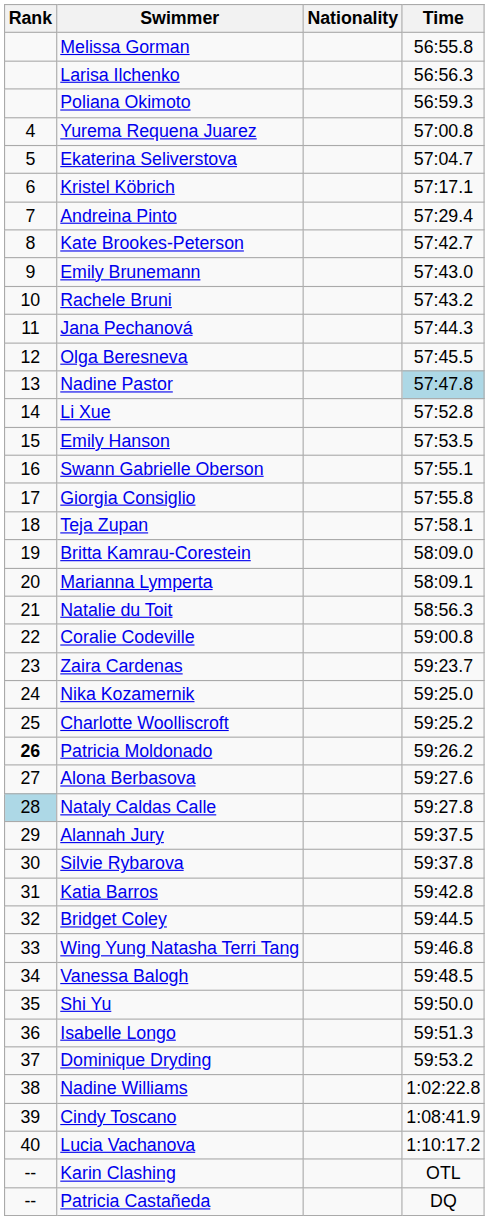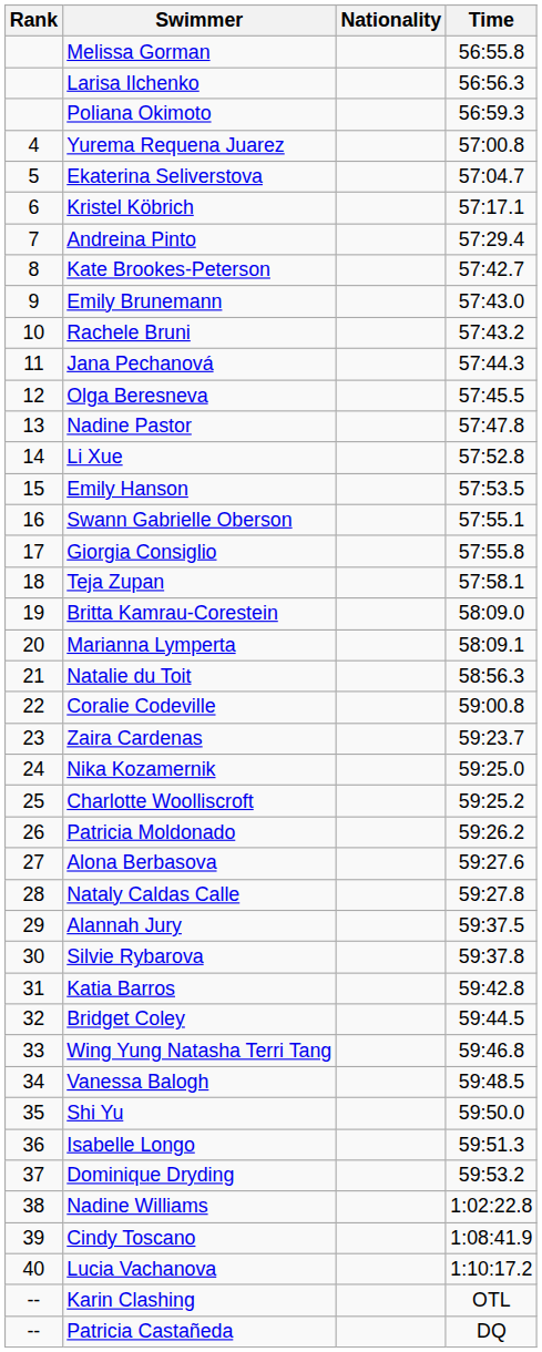Nadine Pastor | Time: lightblue background -> no background
Patricia Moldonado | Rank: bold -> normal
Nataly Caldas Calle | Rank: lightblue background -> no background
